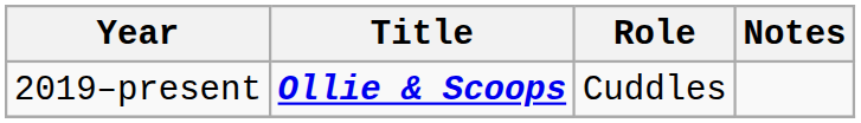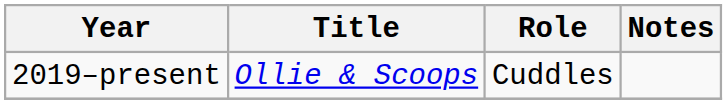2019–present | Title: bold -> normal
